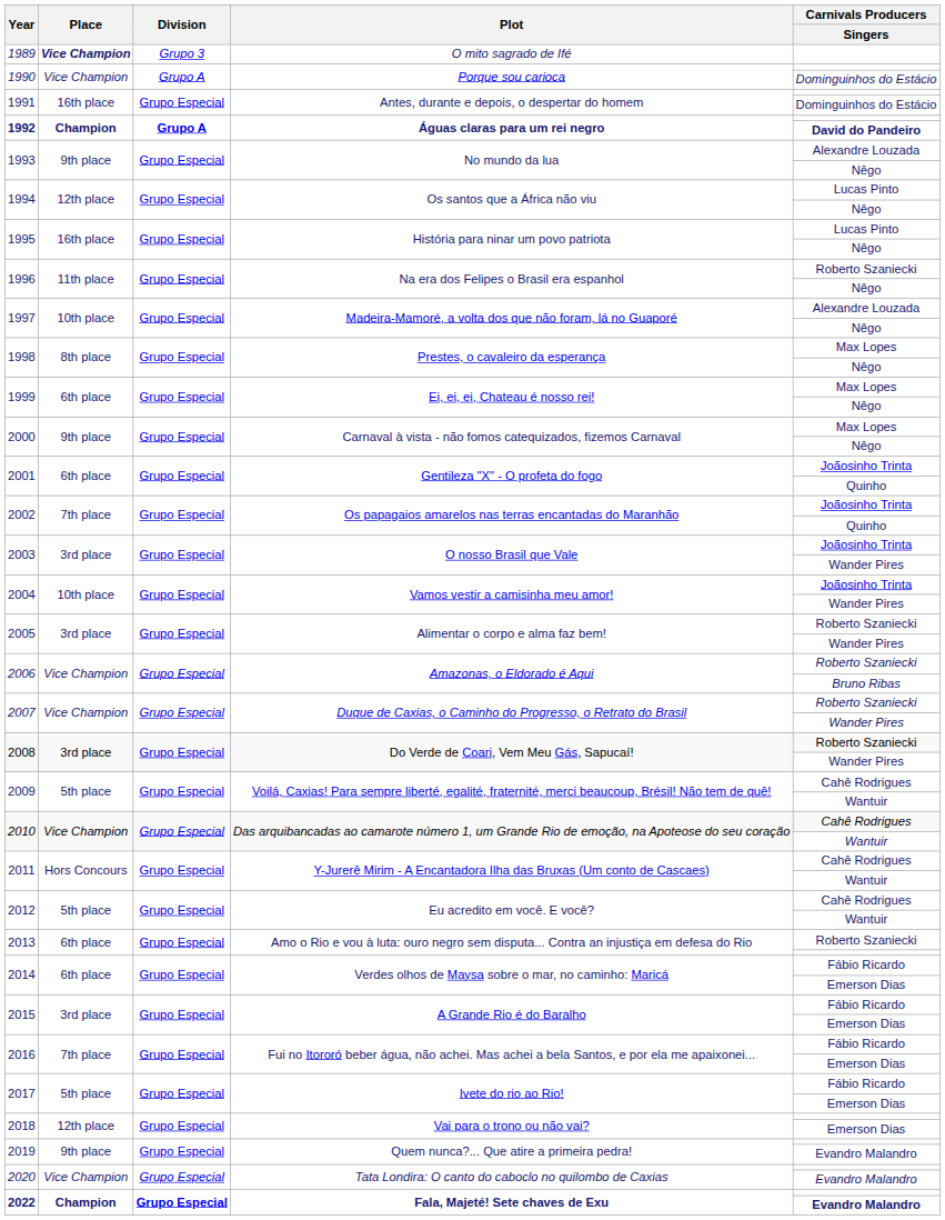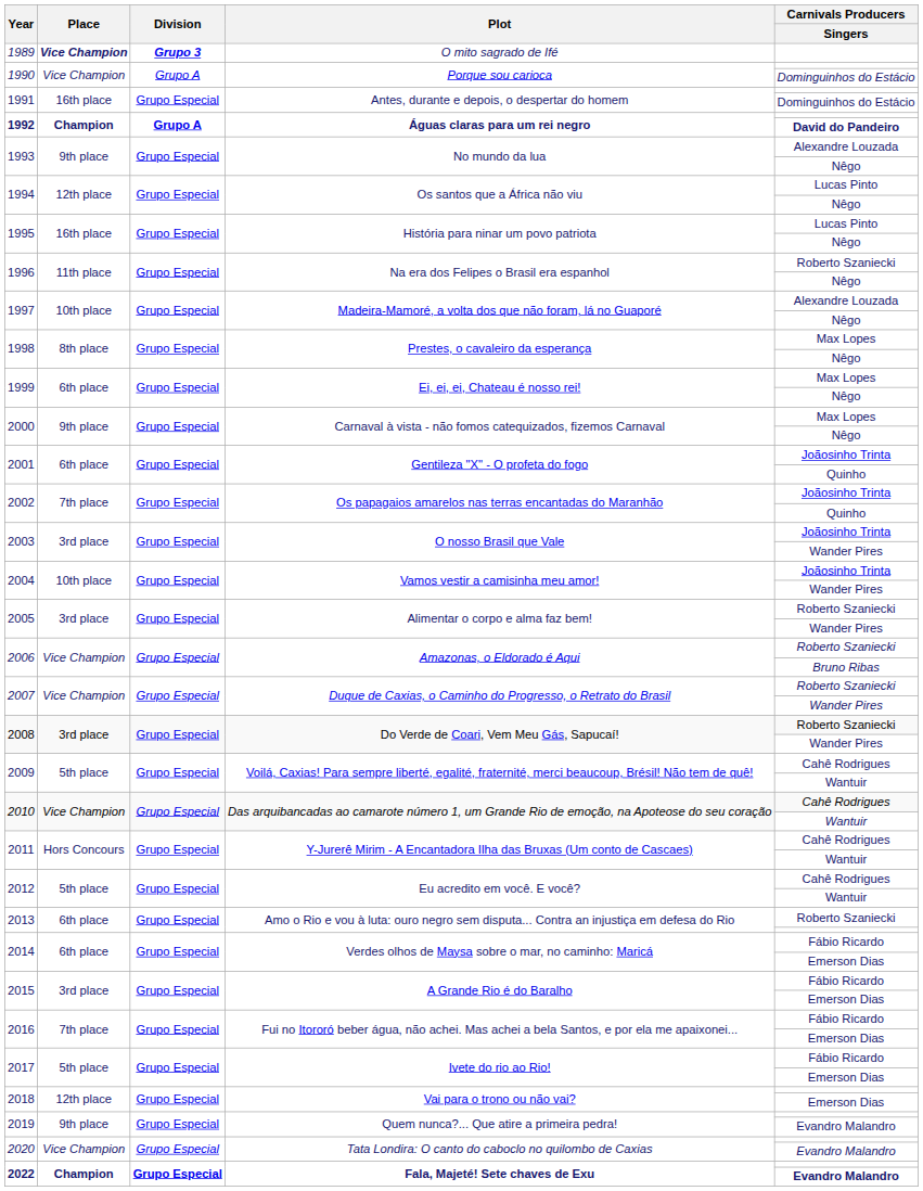1989 | Division: normal -> bold
